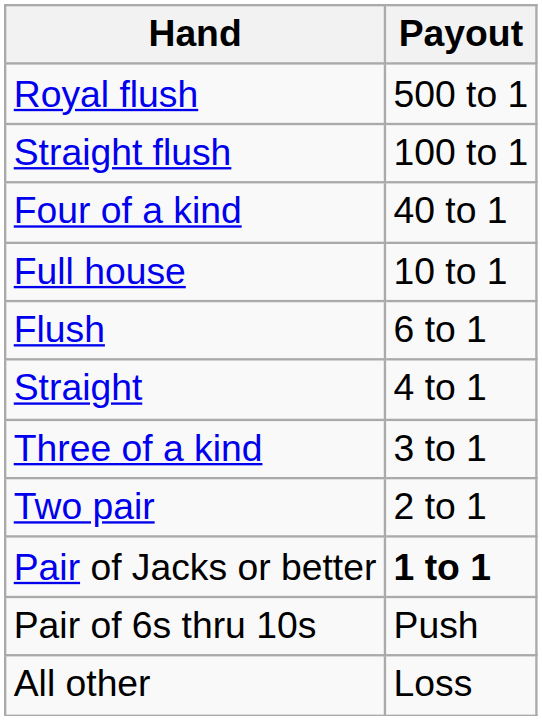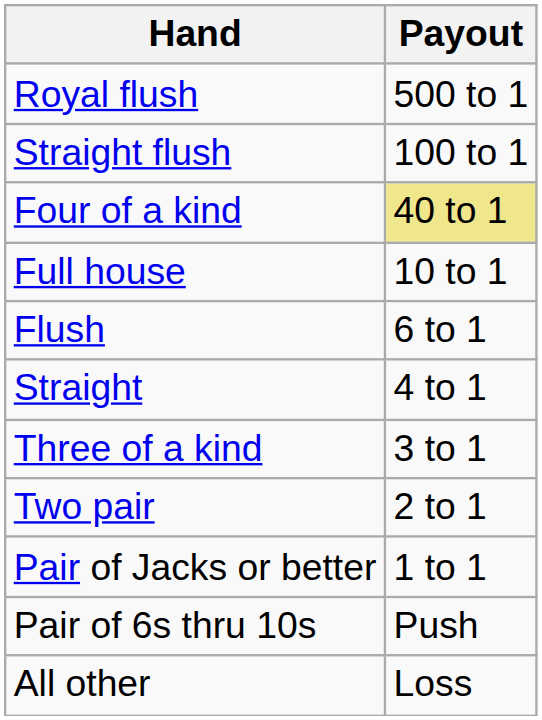Four of a kind | Payout: no background -> khaki background
Pair of Jacks or better | Payout: bold -> normal
